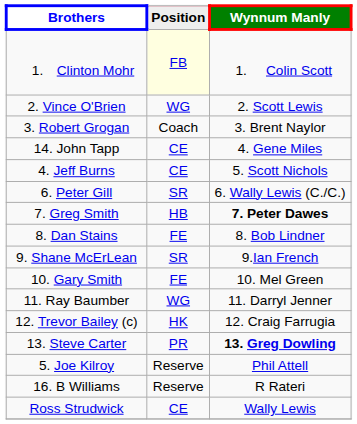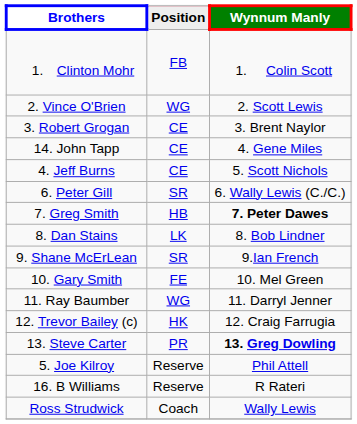Clinton Mohr | Position: lightyellow background -> no background
3. Robert Grogan | Position: Coach -> CE
8. Dan Stains | Position: FE -> LK
Ross Strudwick | Position: CE -> Coach
